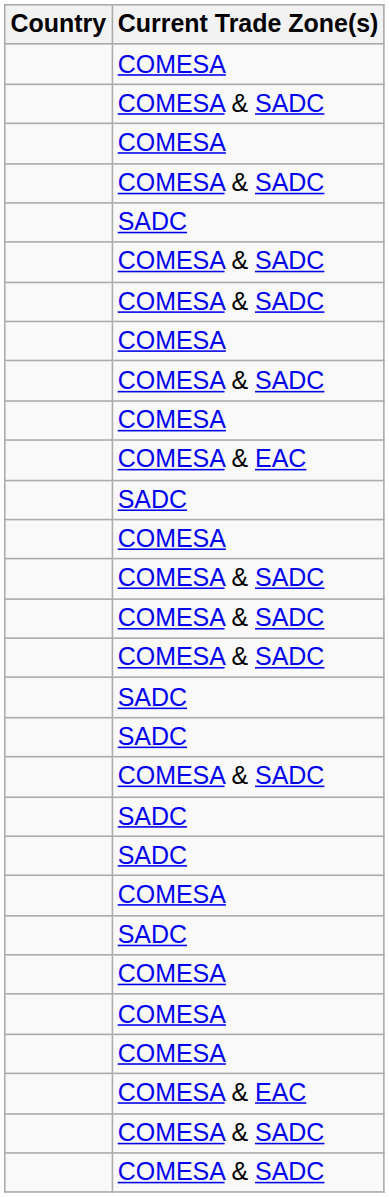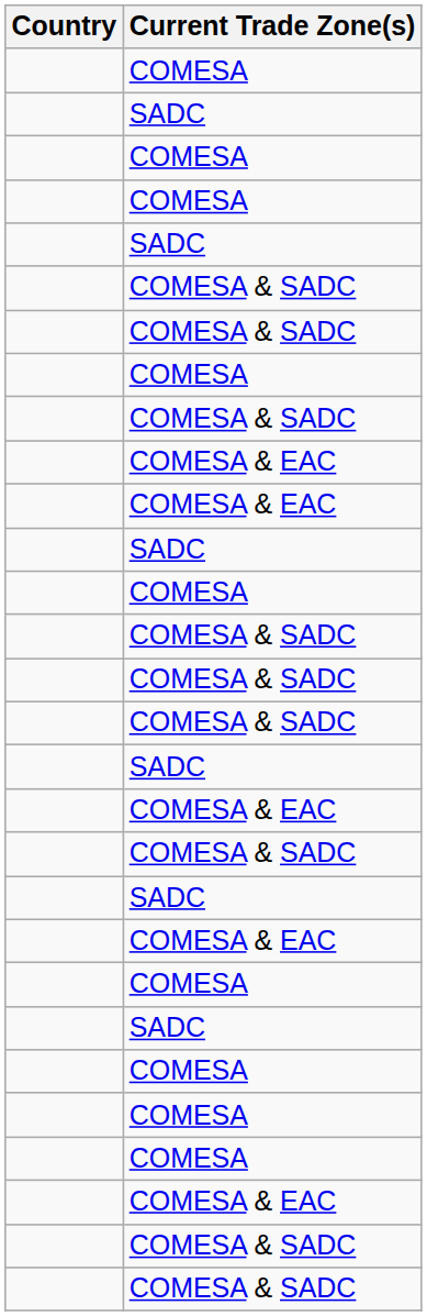row 3 | Current Trade Zone(s): COMESA & SADC -> SADC
row 5 | Current Trade Zone(s): COMESA & SADC -> COMESA
row 11 | Current Trade Zone(s): COMESA -> COMESA & EAC
row 19 | Current Trade Zone(s): SADC -> COMESA & EAC
row 22 | Current Trade Zone(s): SADC -> COMESA & EAC
